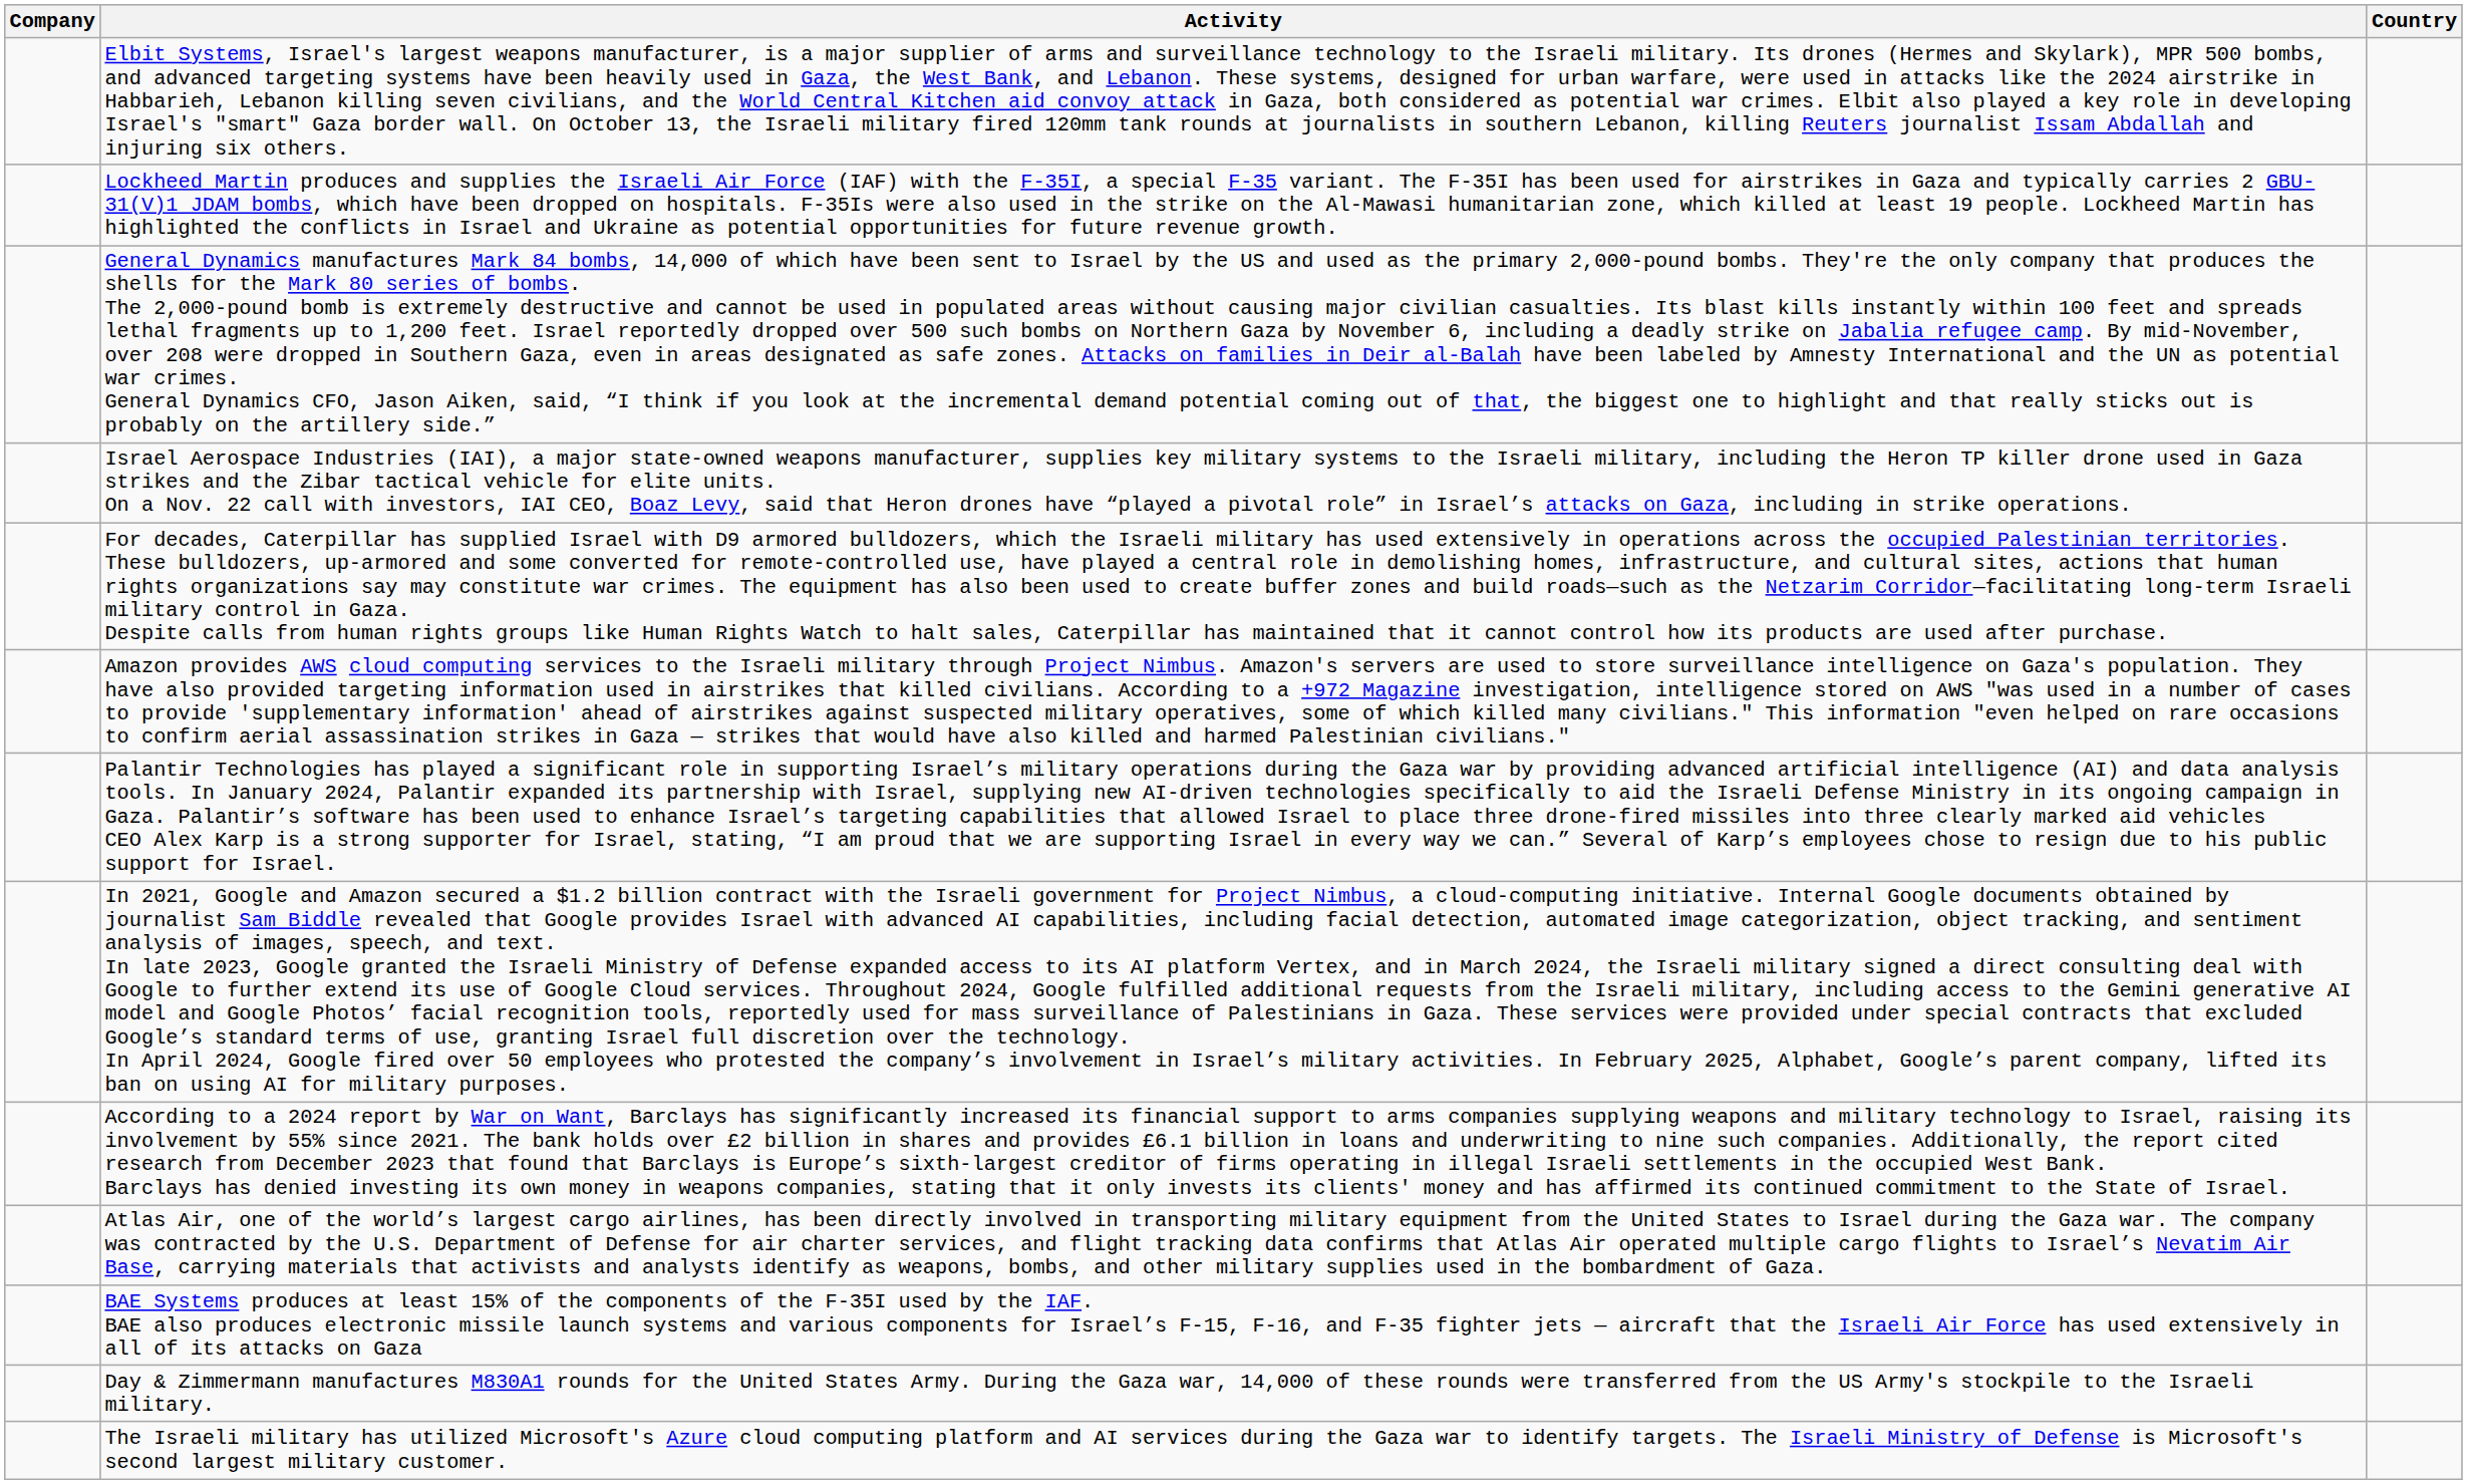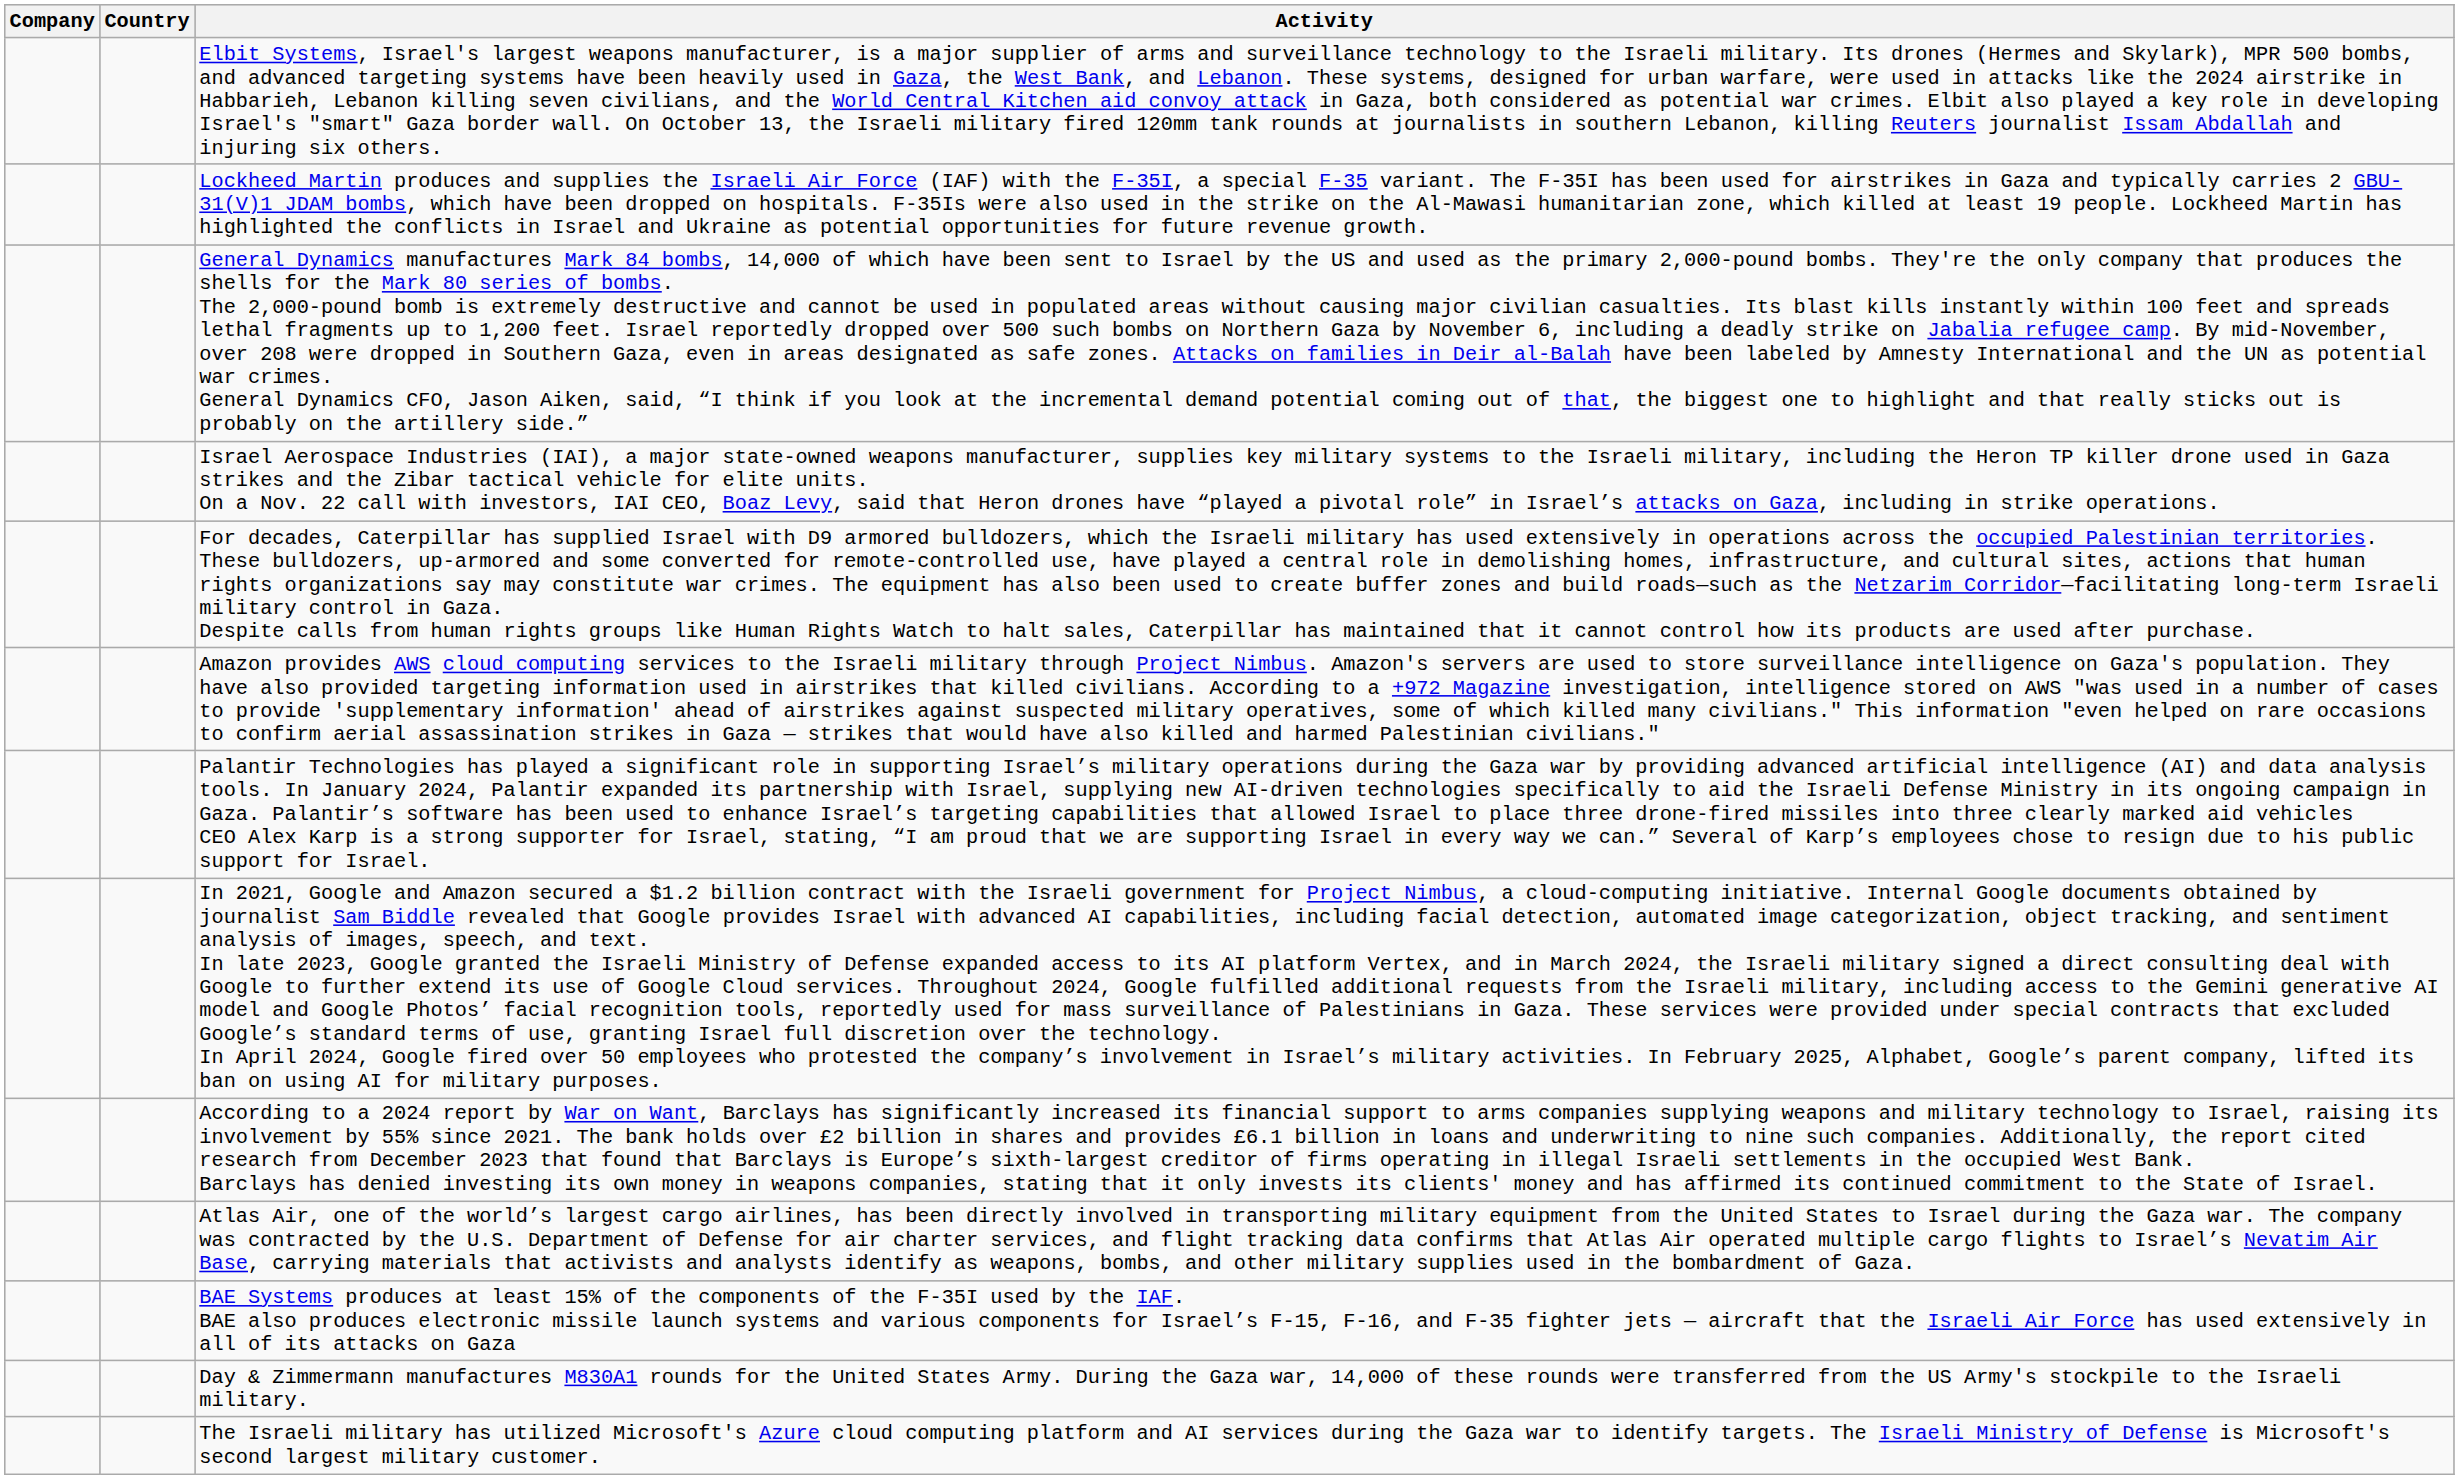columns swapped: Country <-> Activity
